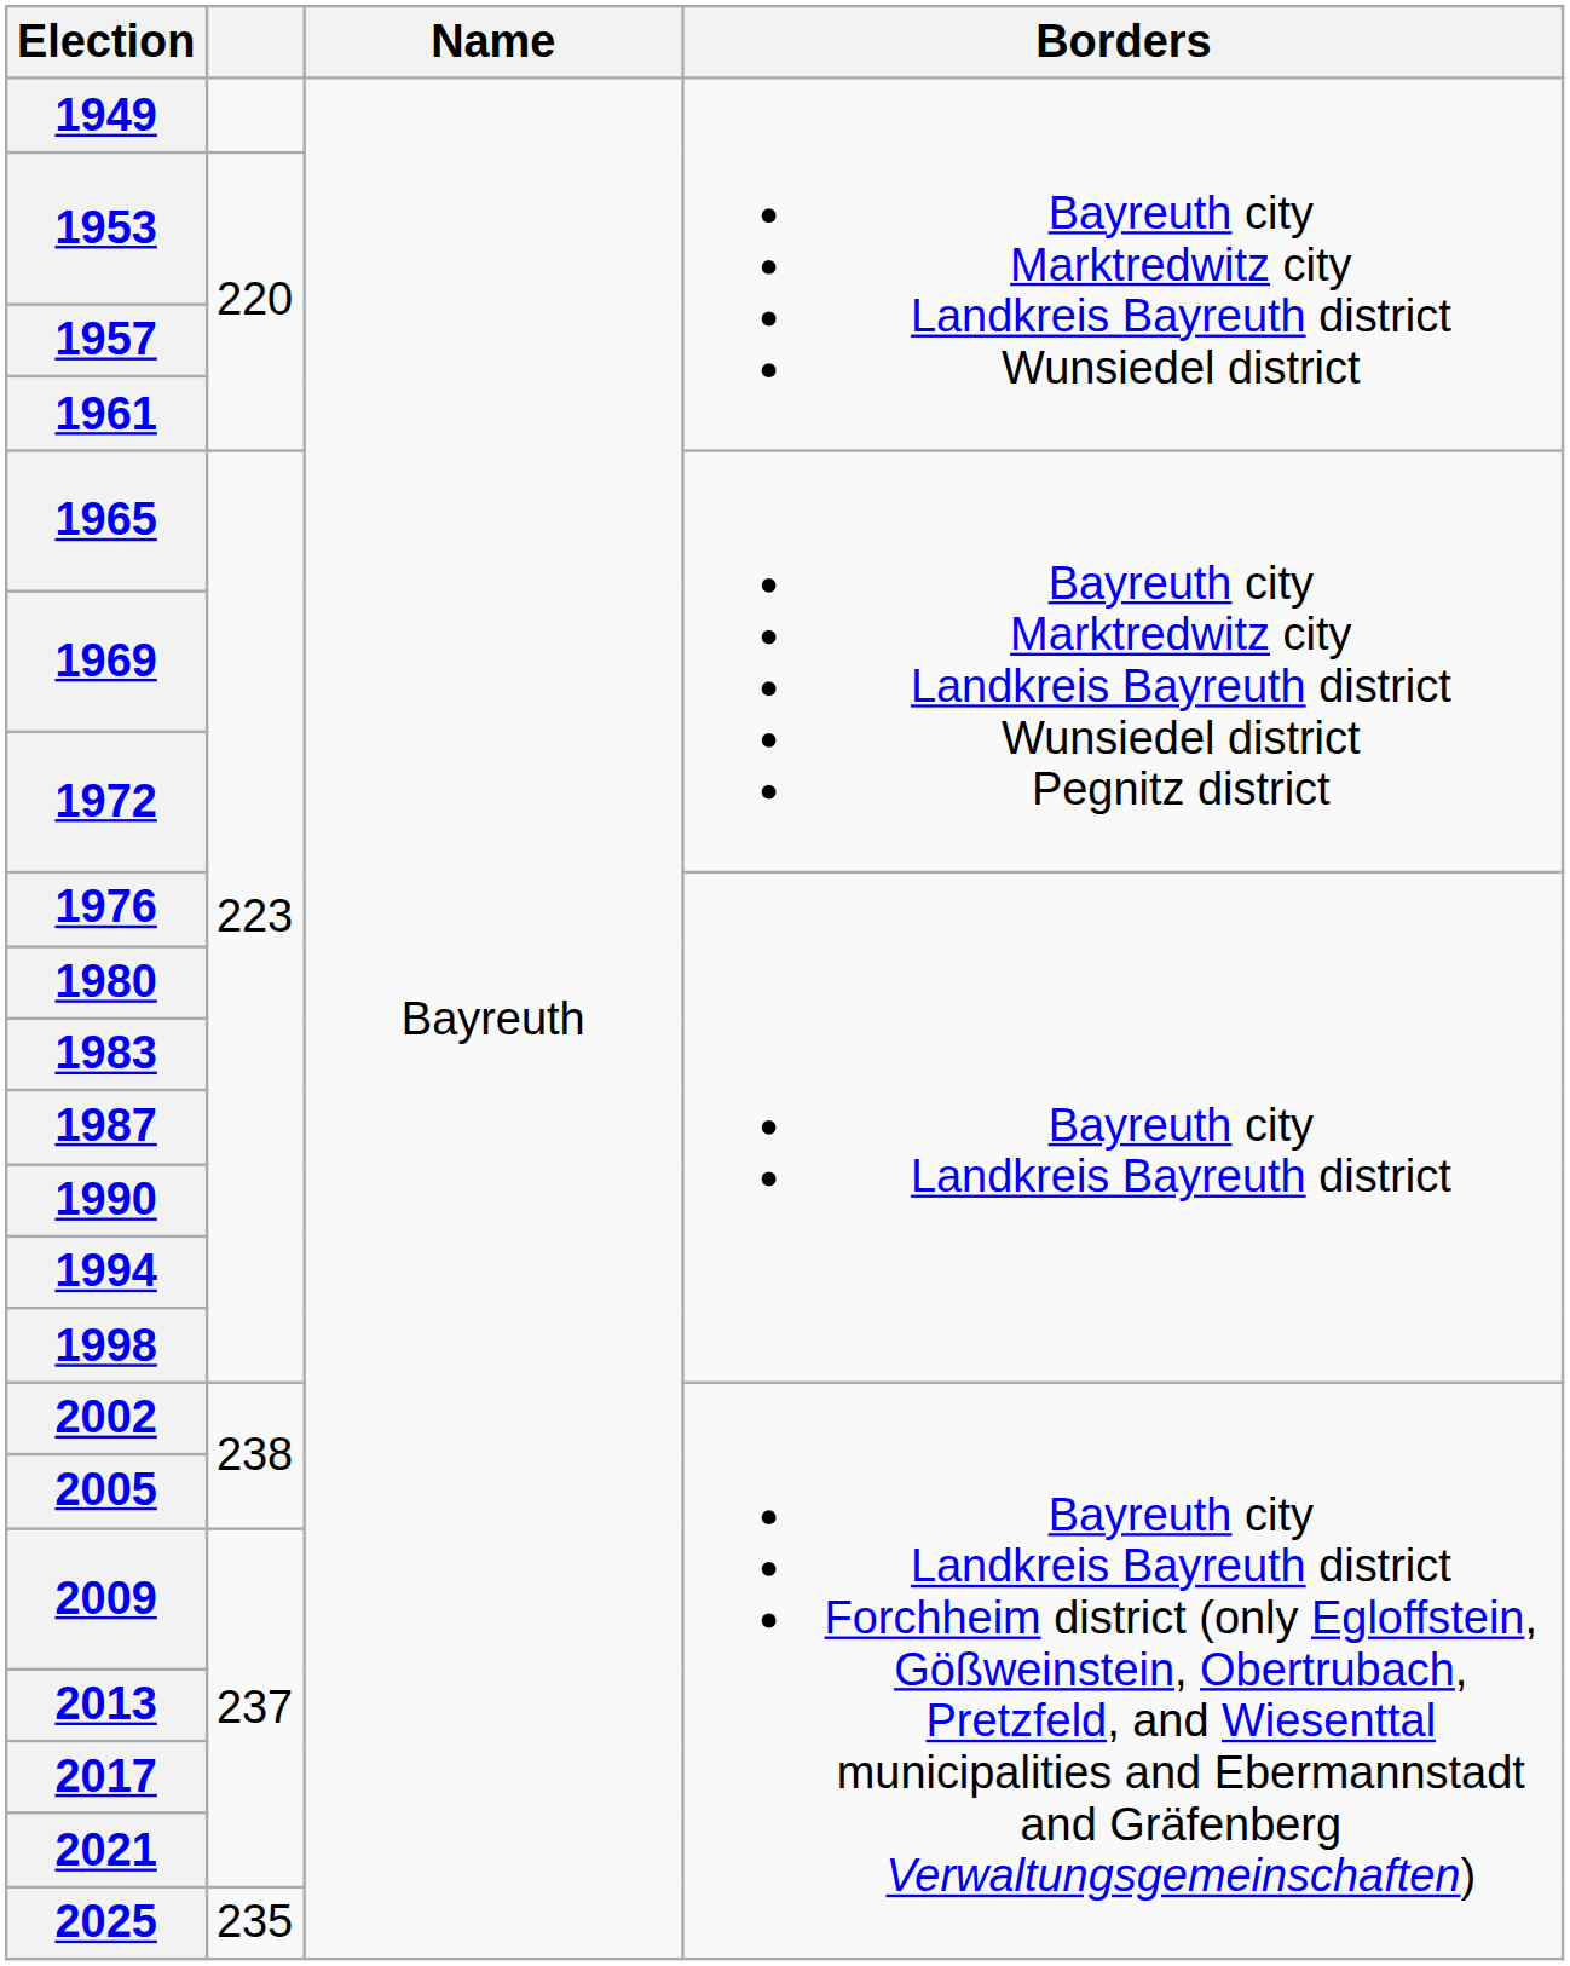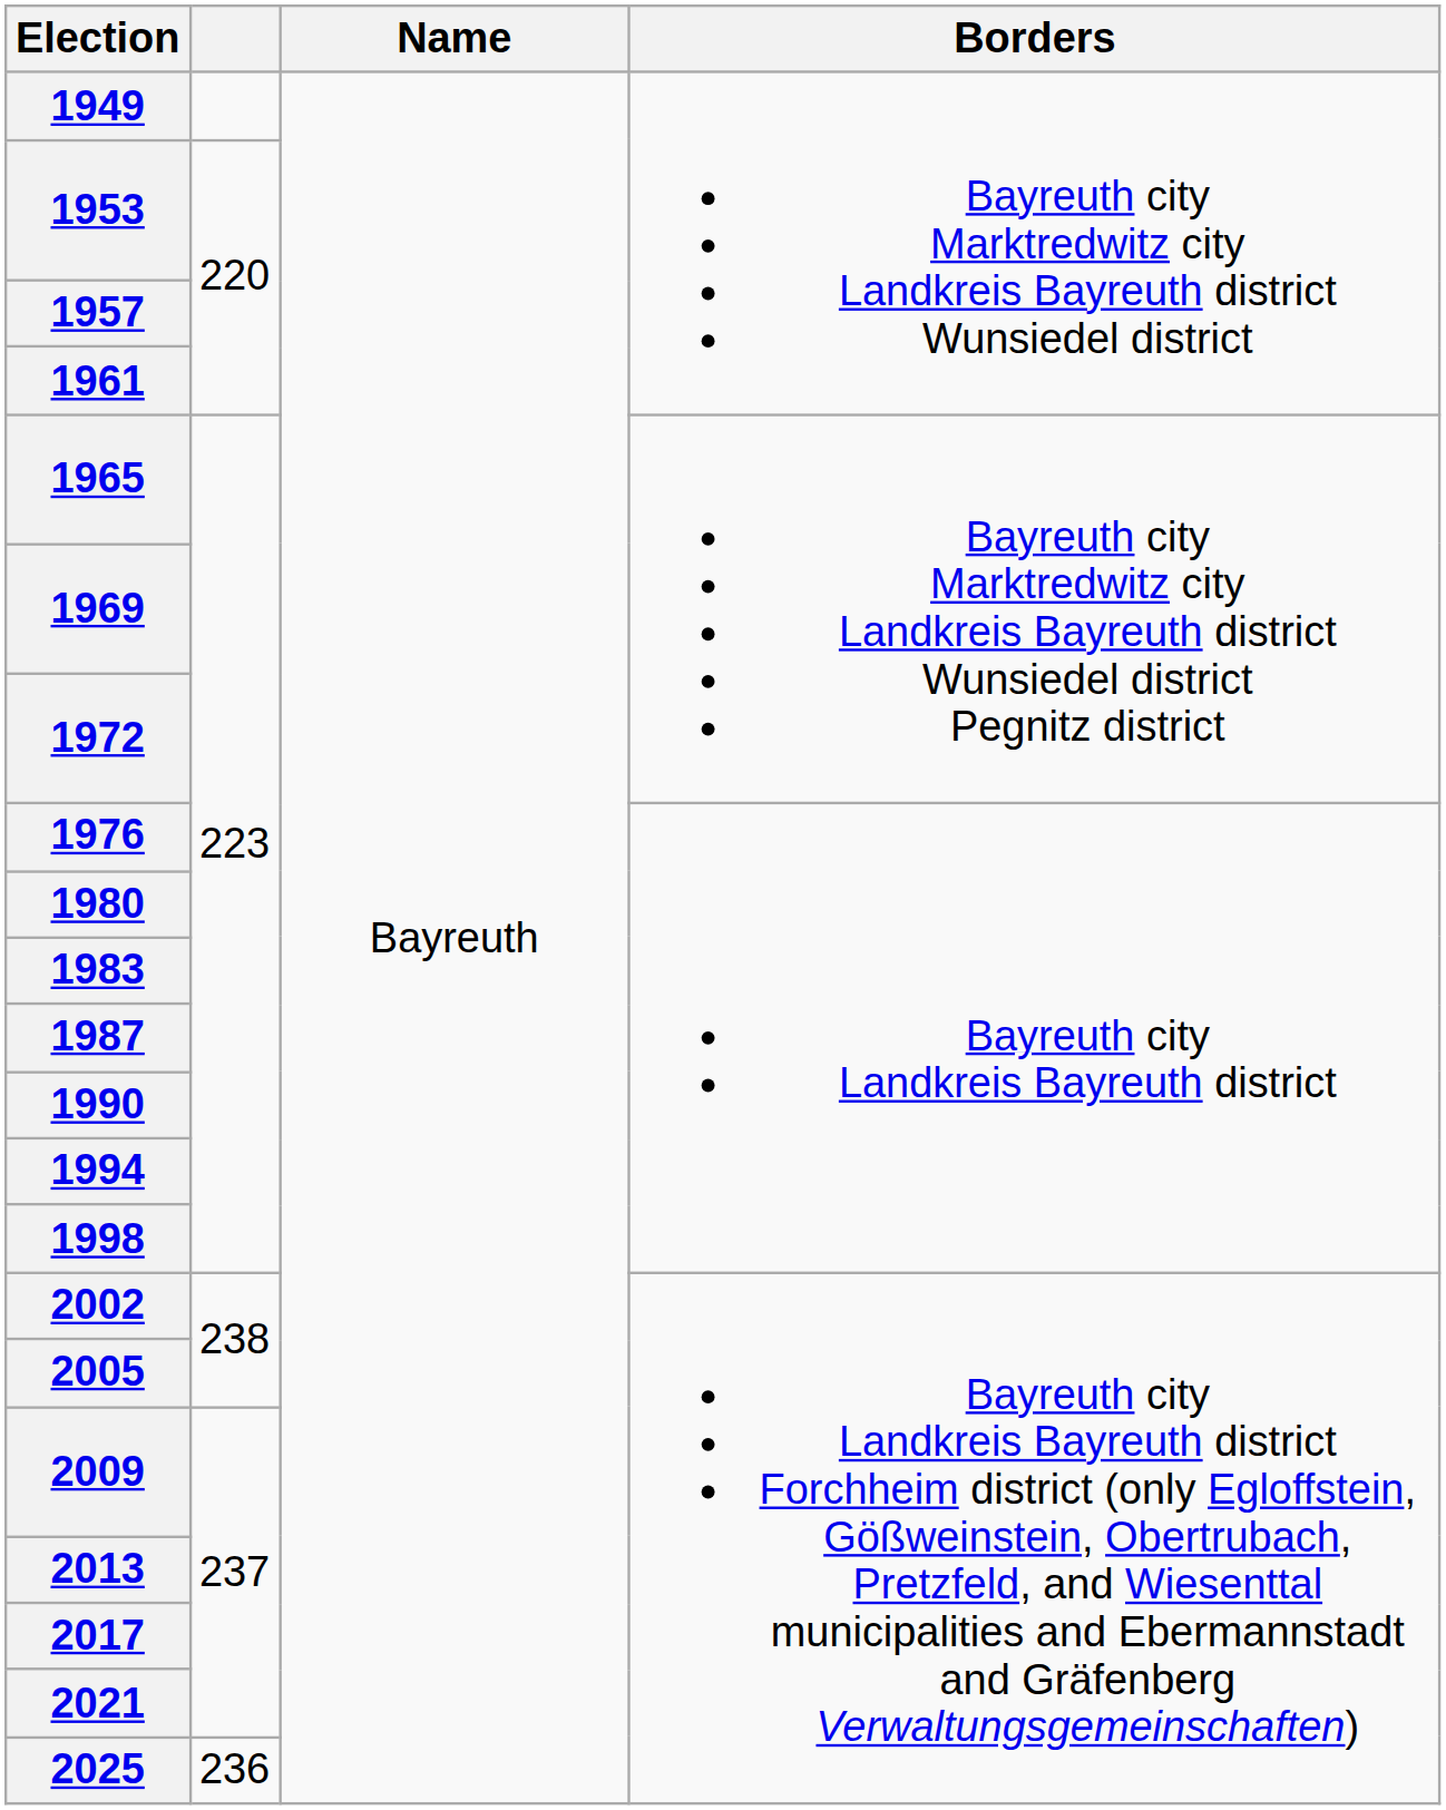2025 | column 2: 235 -> 236
